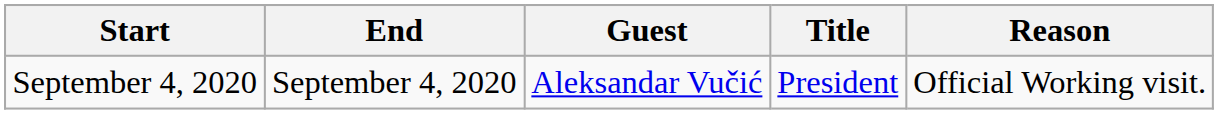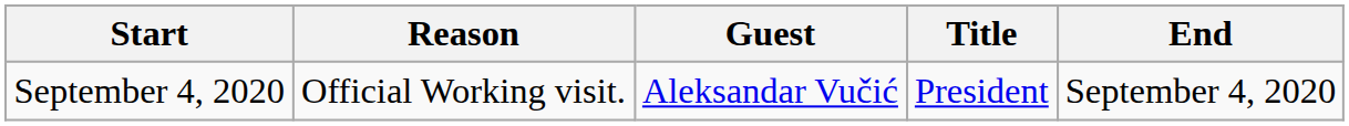columns swapped: End <-> Reason
